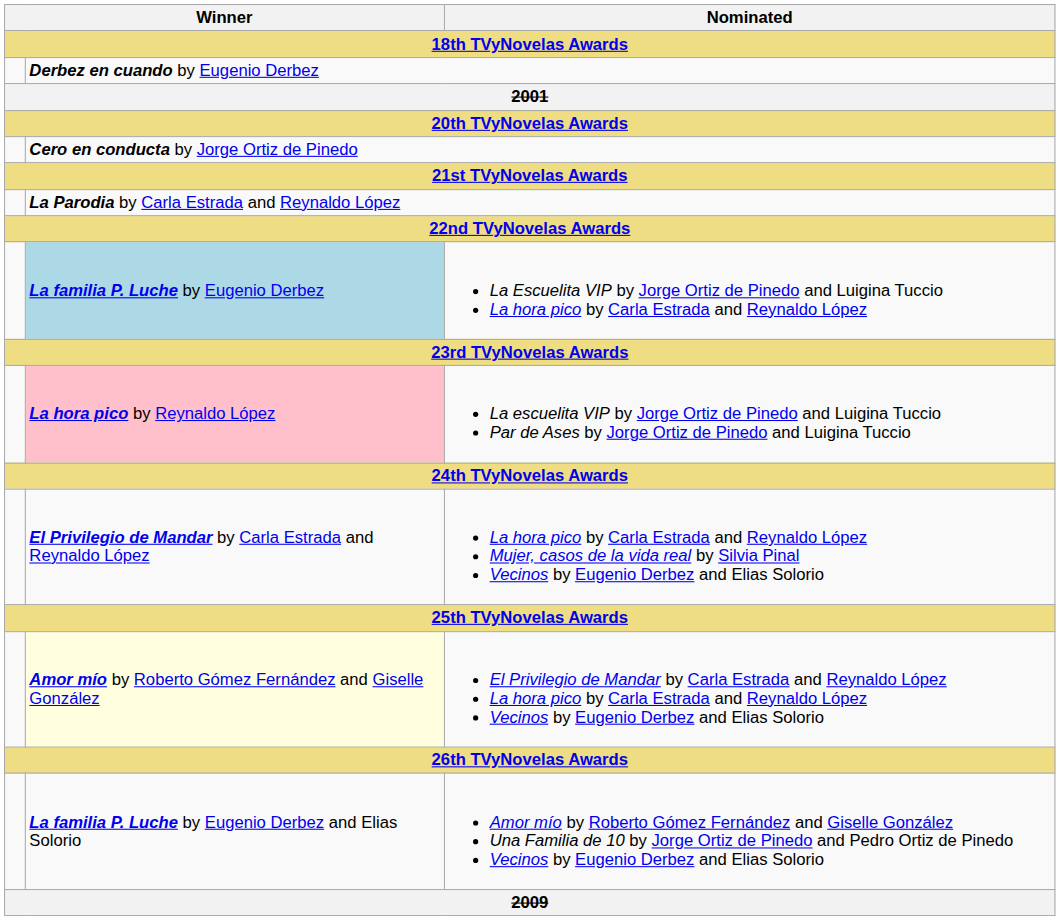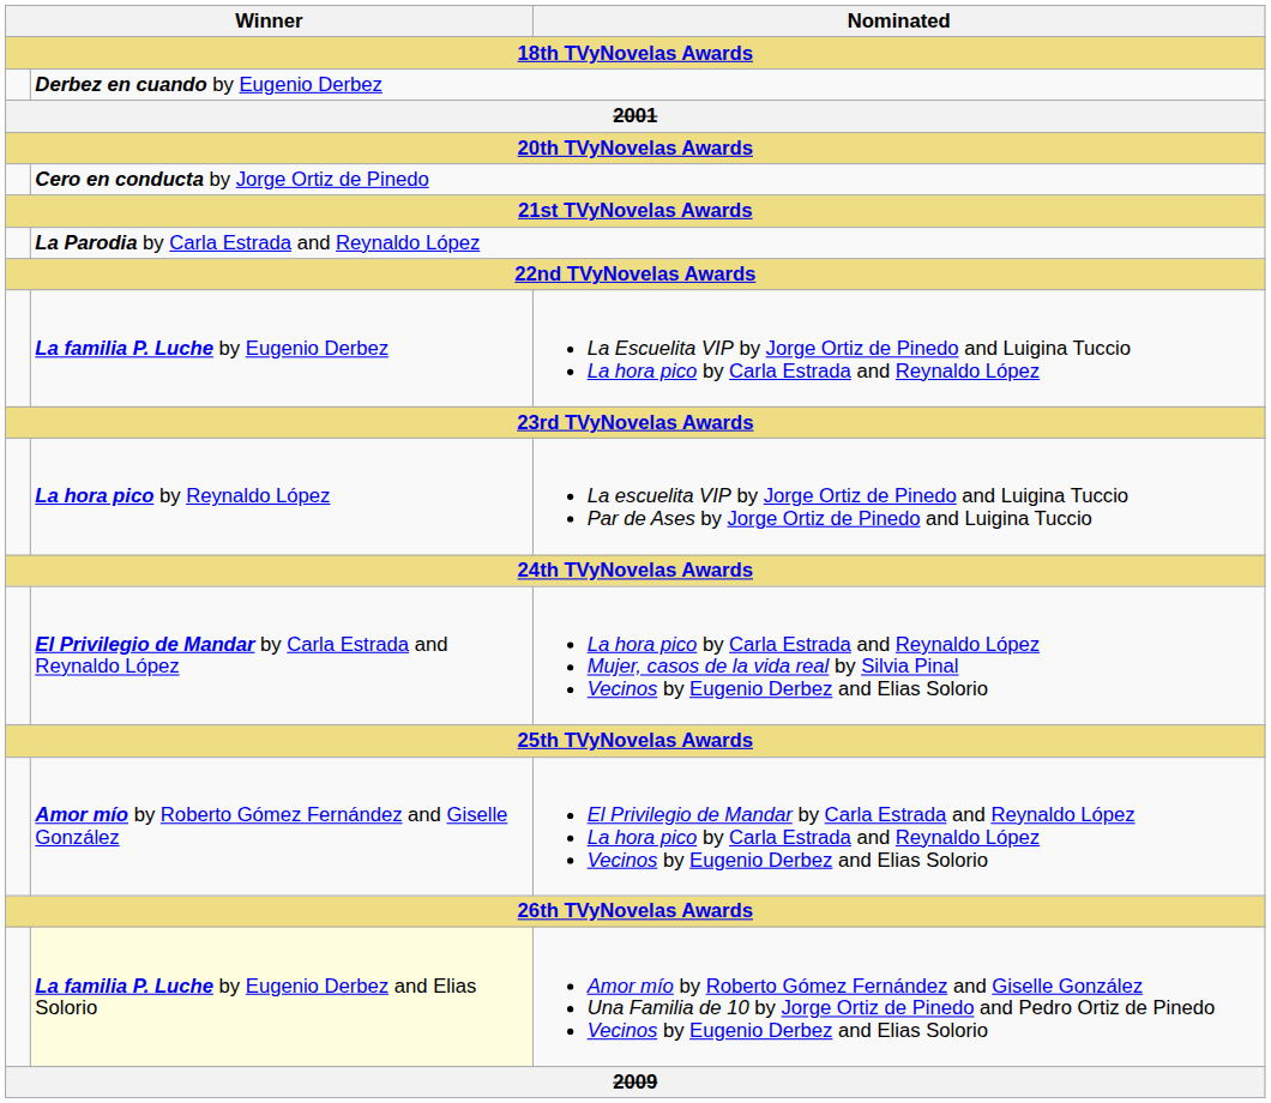La familia P. Luche by Eugenio Derbez | column 2: lightblue background -> no background
La hora pico by Reynaldo López | column 2: pink background -> no background
Amor mío by Roberto Gómez Fernández and Giselle González | column 2: lightyellow background -> no background
La familia P. Luche by Eugenio Derbez and Elias Solorio | column 2: no background -> lightyellow background
